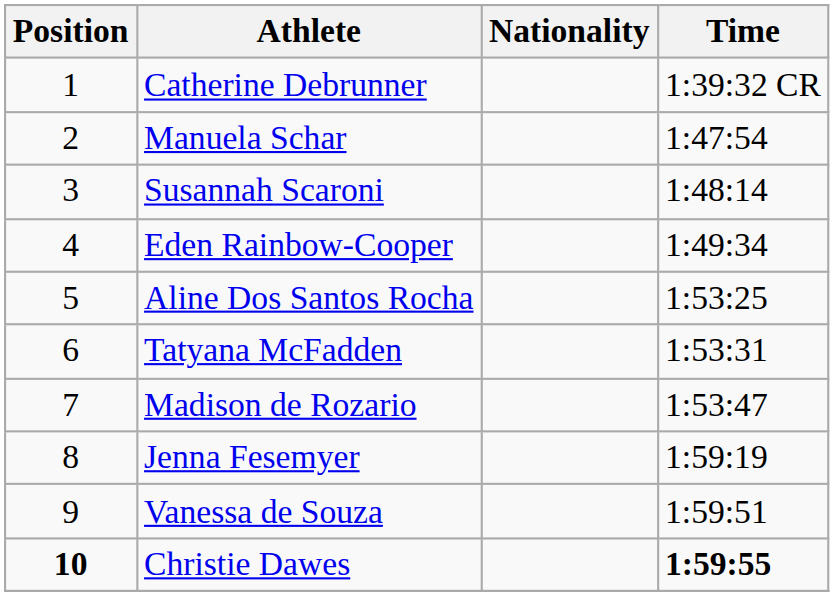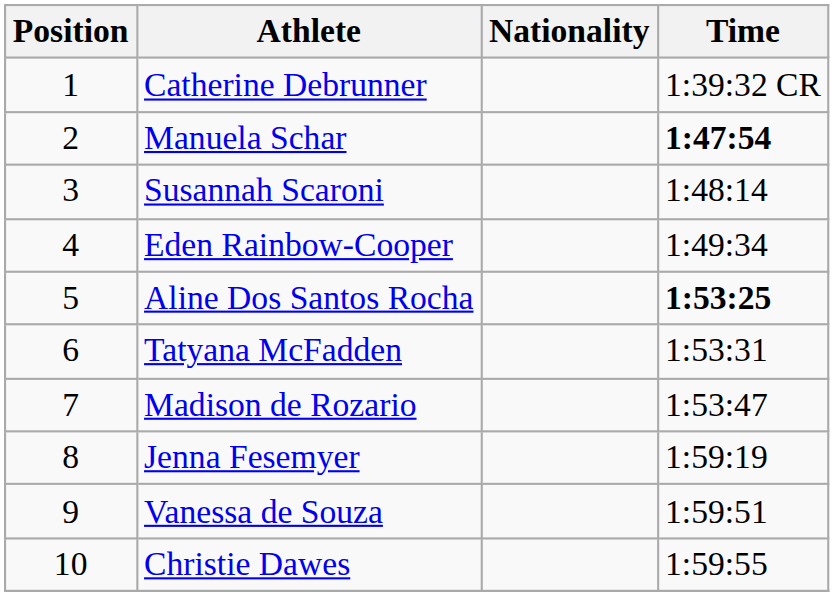Manuela Schar | Time: normal -> bold
Aline Dos Santos Rocha | Time: normal -> bold
Christie Dawes | Position: bold -> normal
Christie Dawes | Time: bold -> normal
